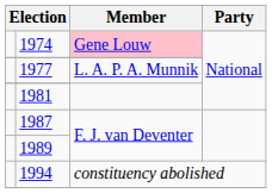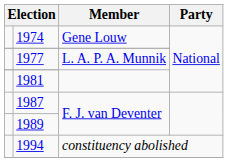1974 | Member: pink background -> no background
